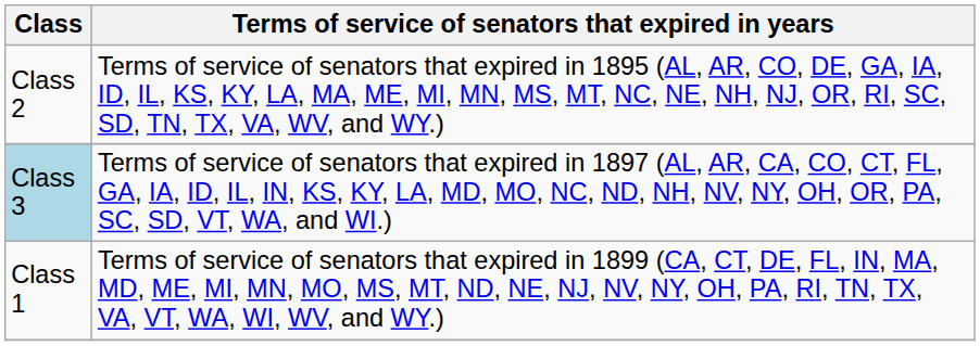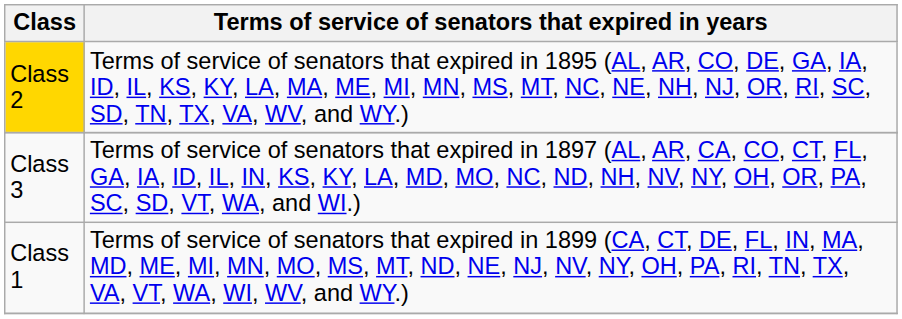Class 2 | Class: no background -> gold background
Class 3 | Class: lightblue background -> no background
